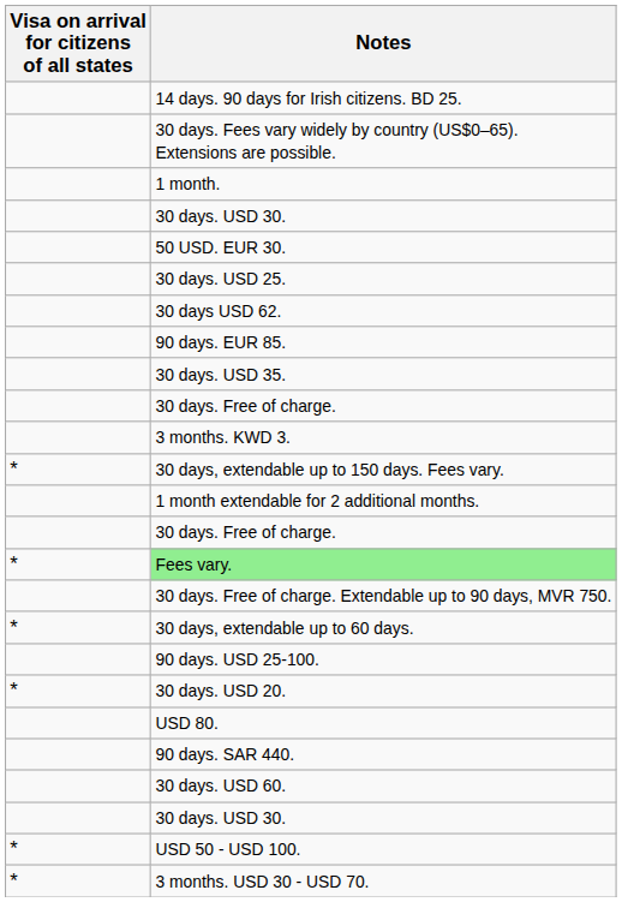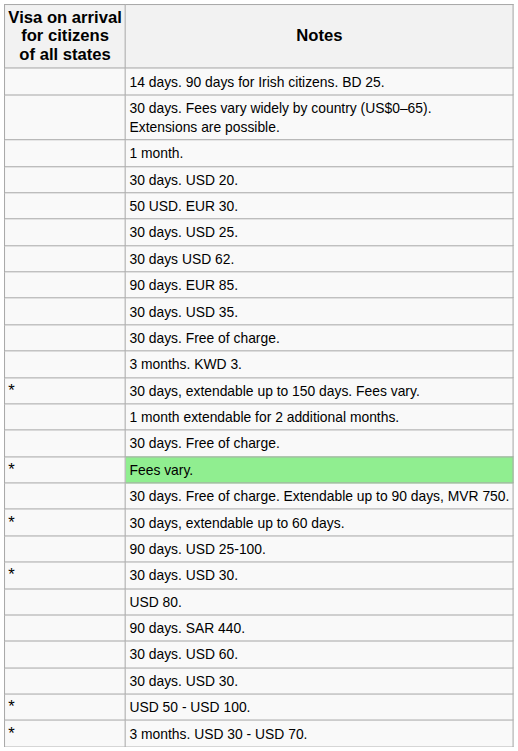row 5 | Notes: 30 days. USD 30. -> 30 days. USD 20.
row 20 | Notes: 30 days. USD 20. -> 30 days. USD 30.
